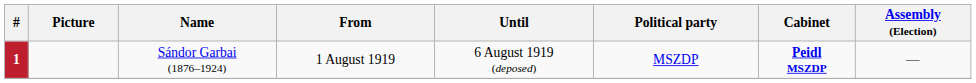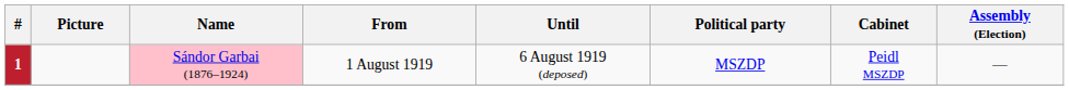1 | Name: no background -> pink background
1 | Cabinet: bold -> normal
